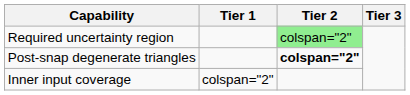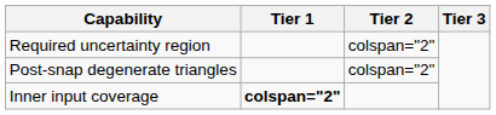Required uncertainty region | Tier 2: lightgreen background -> no background
Post-snap degenerate triangles | Tier 2: bold -> normal
Inner input coverage | Tier 1: normal -> bold
